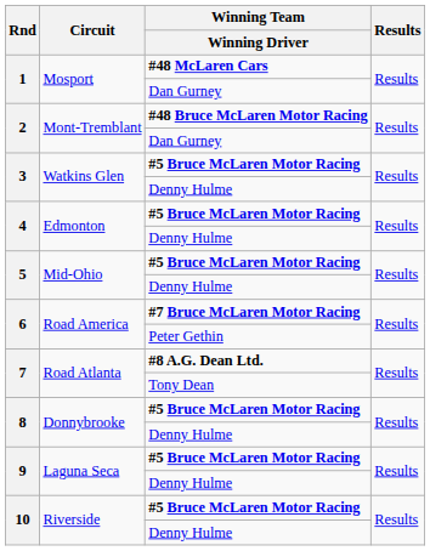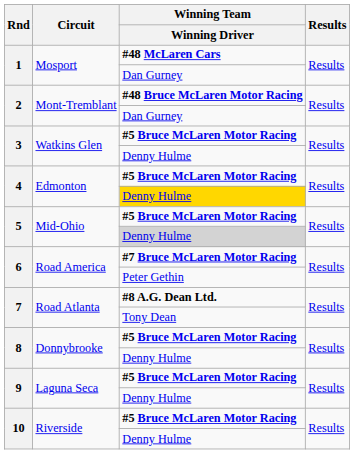4 / Denny Hulme | Winning Team / Winning Driver: no background -> gold background
5 / Denny Hulme | Winning Team / Winning Driver: no background -> lightgrey background
